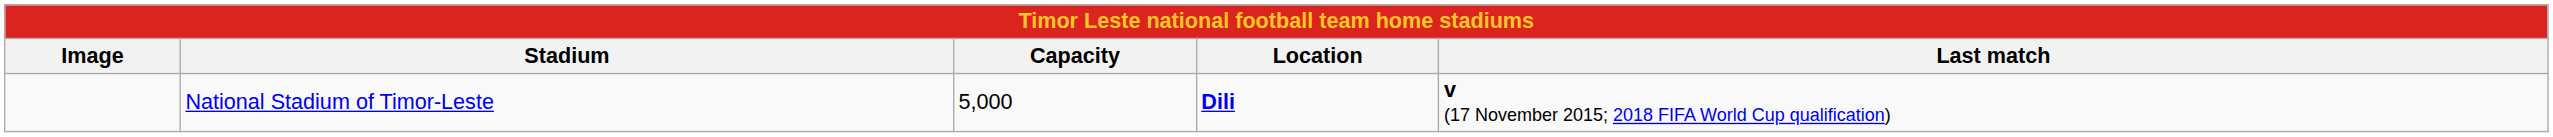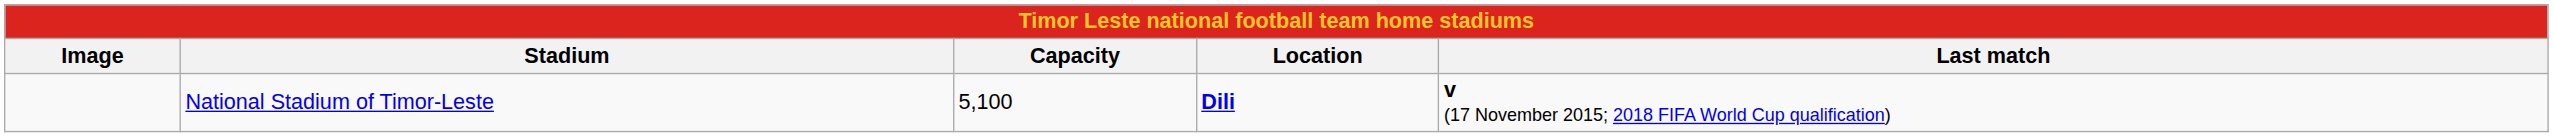National Stadium of Timor-Leste | Capacity: 5,000 -> 5,100
